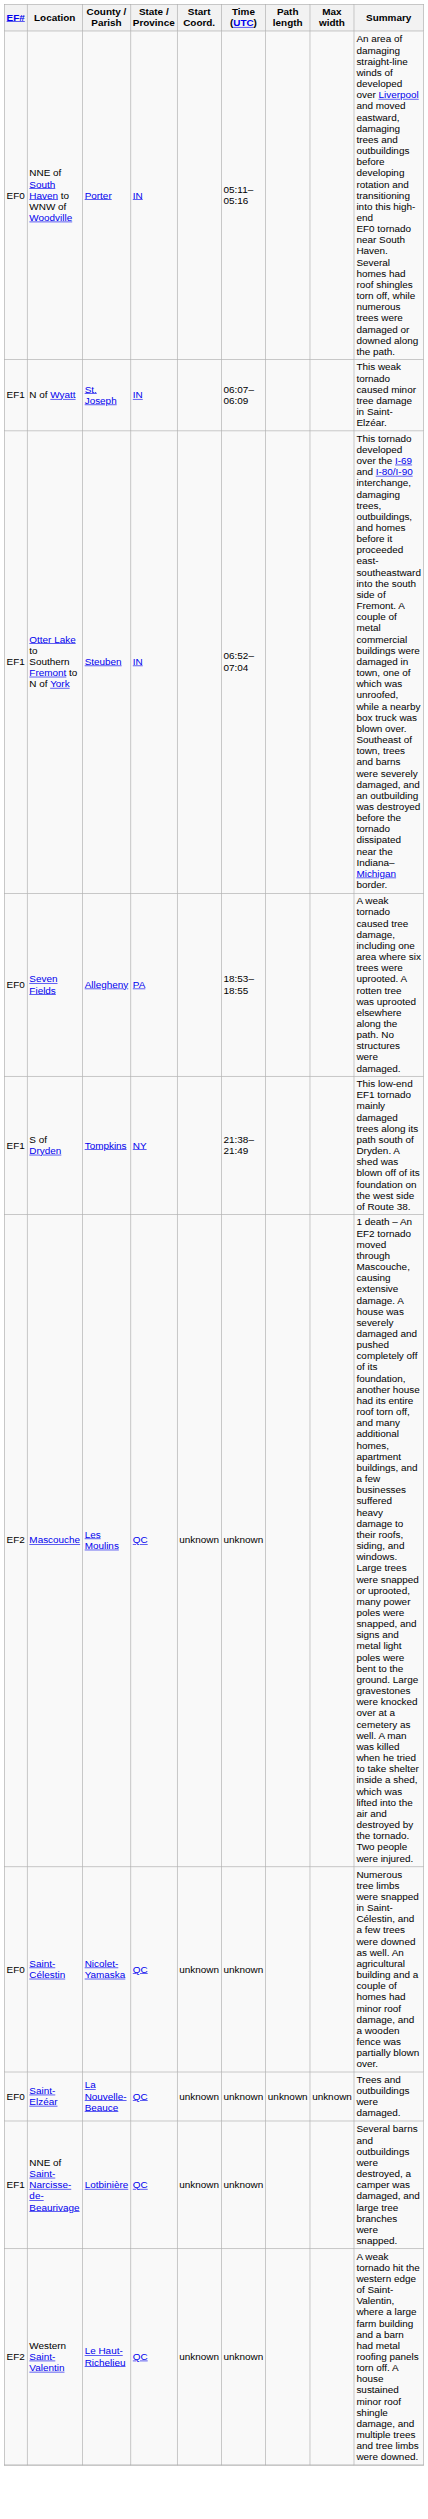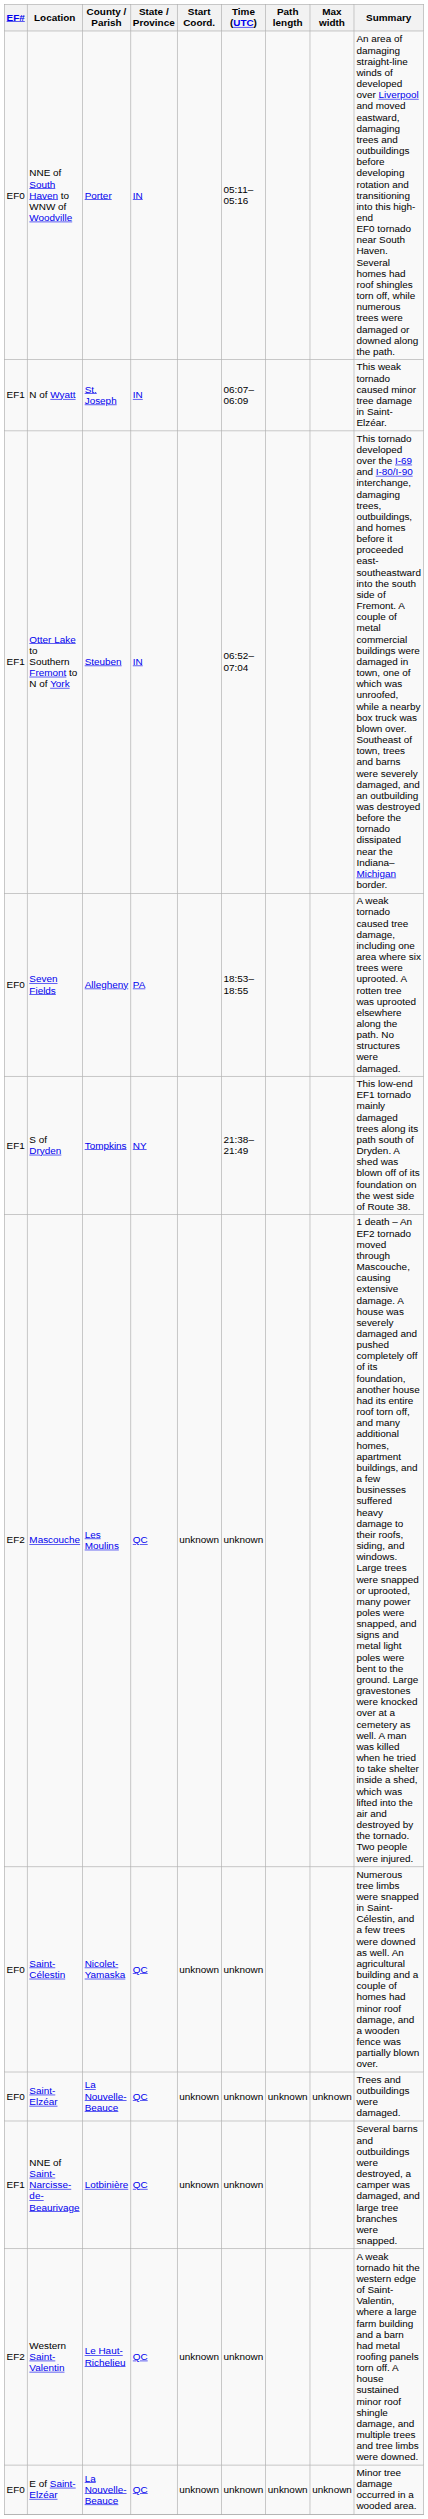+ row: EF0 | E of Saint-Elzéar | La Nouvelle-Beauce | QC | unknown | unknown | unknown | unknown | Minor tree damage occurred in a wooded area.
